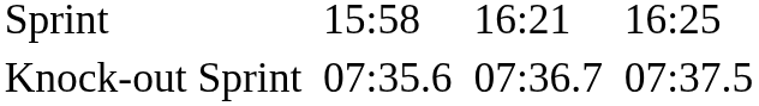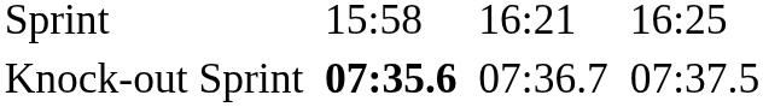Knock-out Sprint | column 2: normal -> bold
